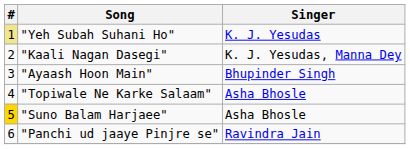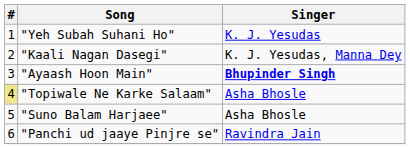"Yeh Subah Suhani Ho" | #: khaki background -> no background
"Ayaash Hoon Main" | Singer: normal -> bold
"Topiwale Ne Karke Salaam" | #: no background -> khaki background
"Suno Balam Harjaee" | #: gold background -> no background
